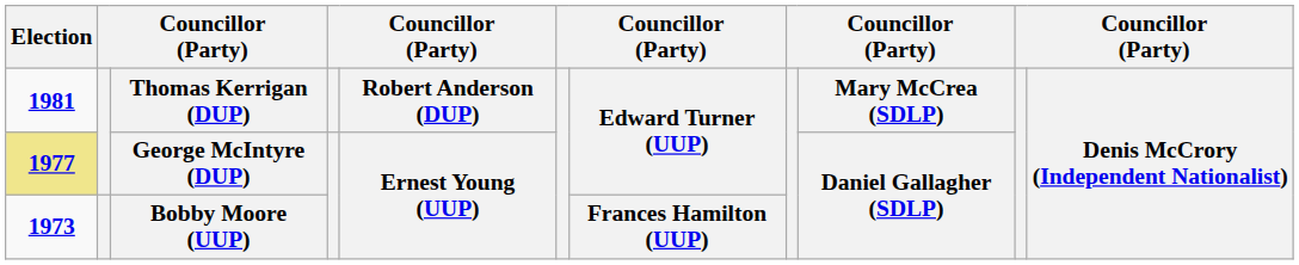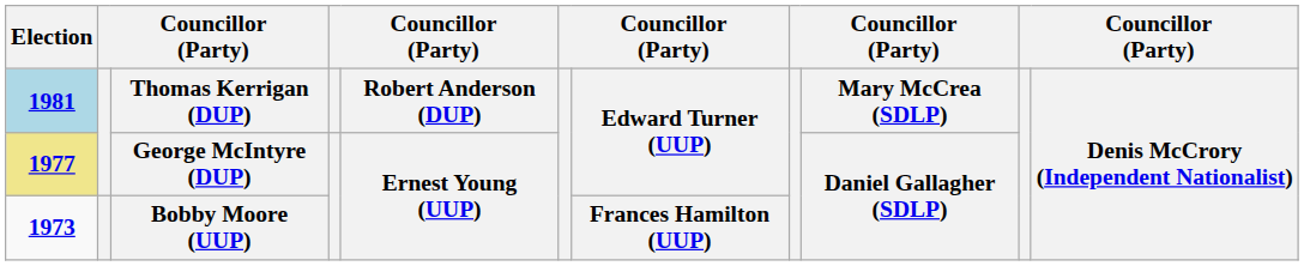Thomas Kerrigan (DUP) | Election: no background -> lightblue background
